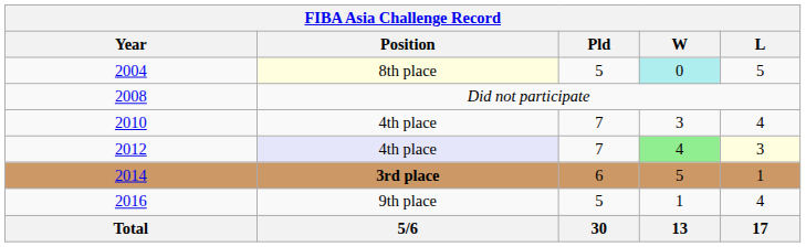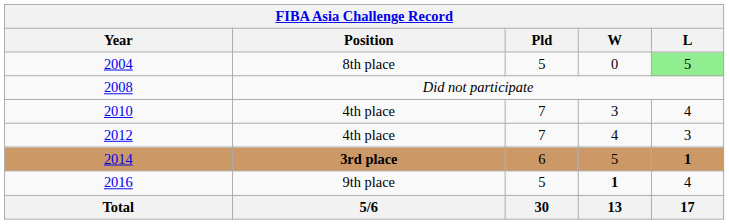2004 | Position: lightyellow background -> no background
2004 | W: paleturquoise background -> no background
2004 | L: no background -> lightgreen background
2012 | Position: lavender background -> no background
2012 | W: lightgreen background -> no background
2012 | L: lightyellow background -> no background
2014 | L: normal -> bold
2016 | W: normal -> bold
